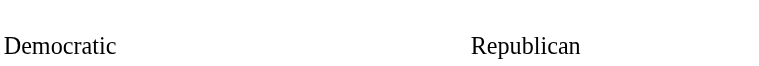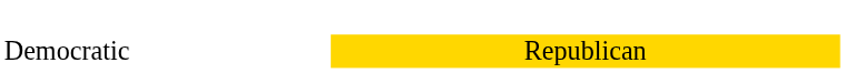Democratic | 53: no background -> gold background
